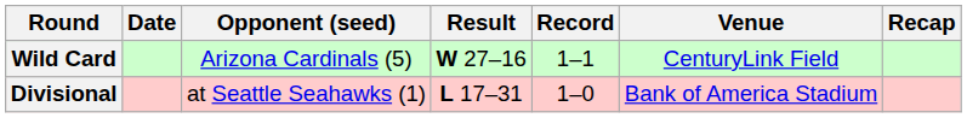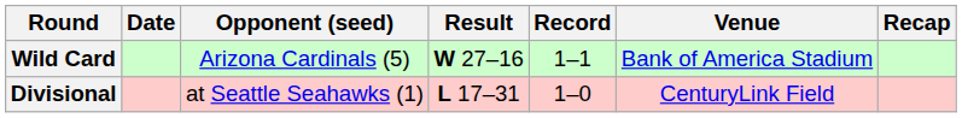Wild Card | Venue: CenturyLink Field -> Bank of America Stadium
Divisional | Venue: Bank of America Stadium -> CenturyLink Field
